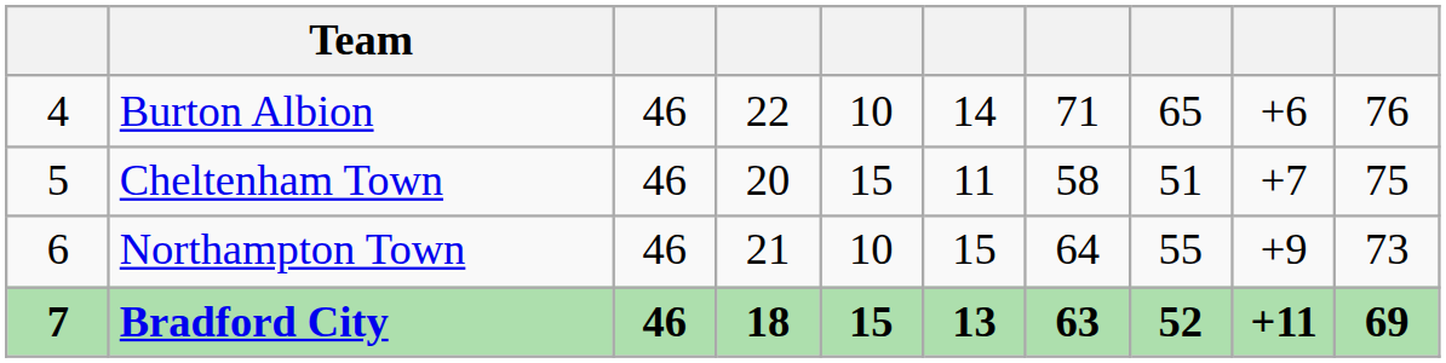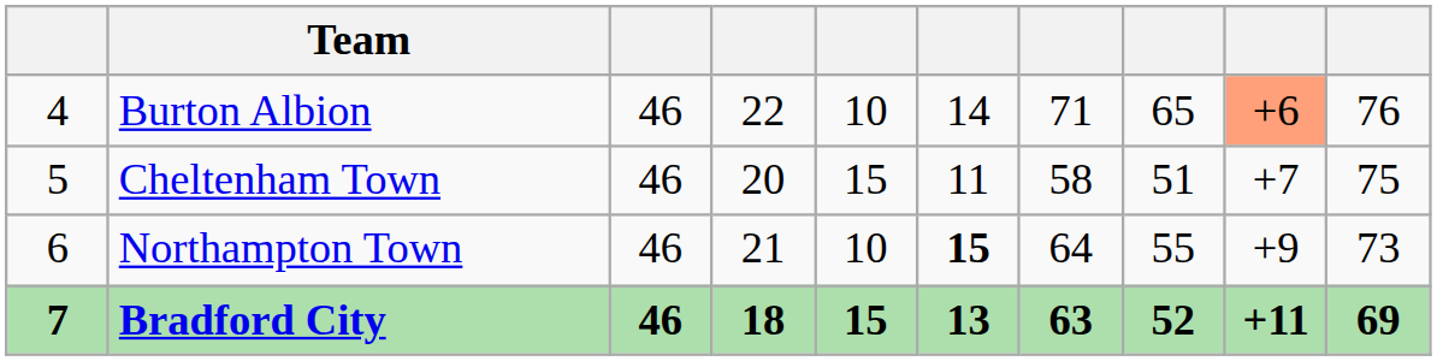Burton Albion | column 9: no background -> lightsalmon background
Northampton Town | column 6: normal -> bold
